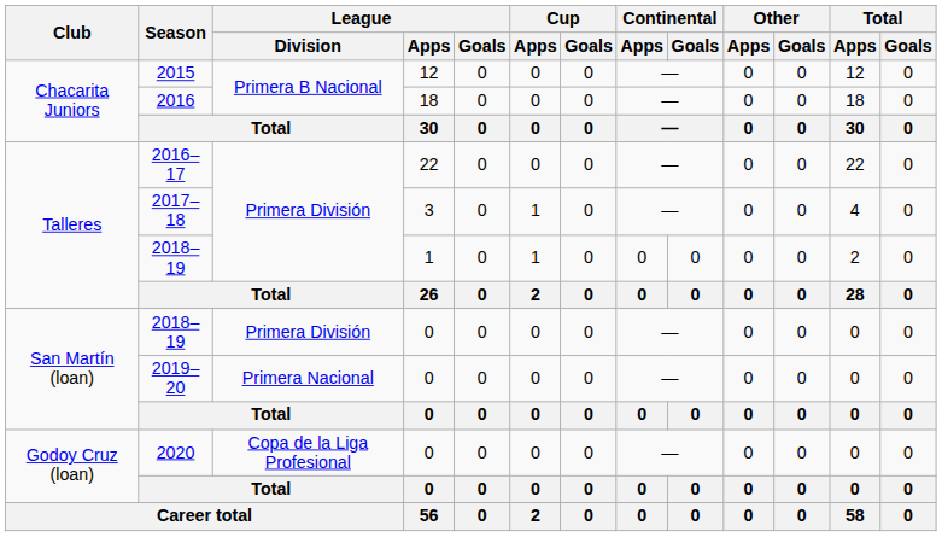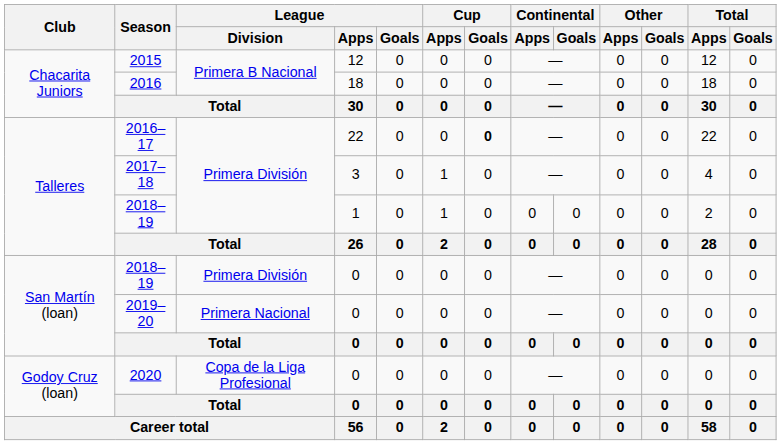2016–17 | Cup / Goals: normal -> bold
